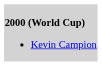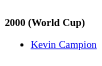2000 (World Cup) Kevin Campion | column 1: lightgrey background -> no background
